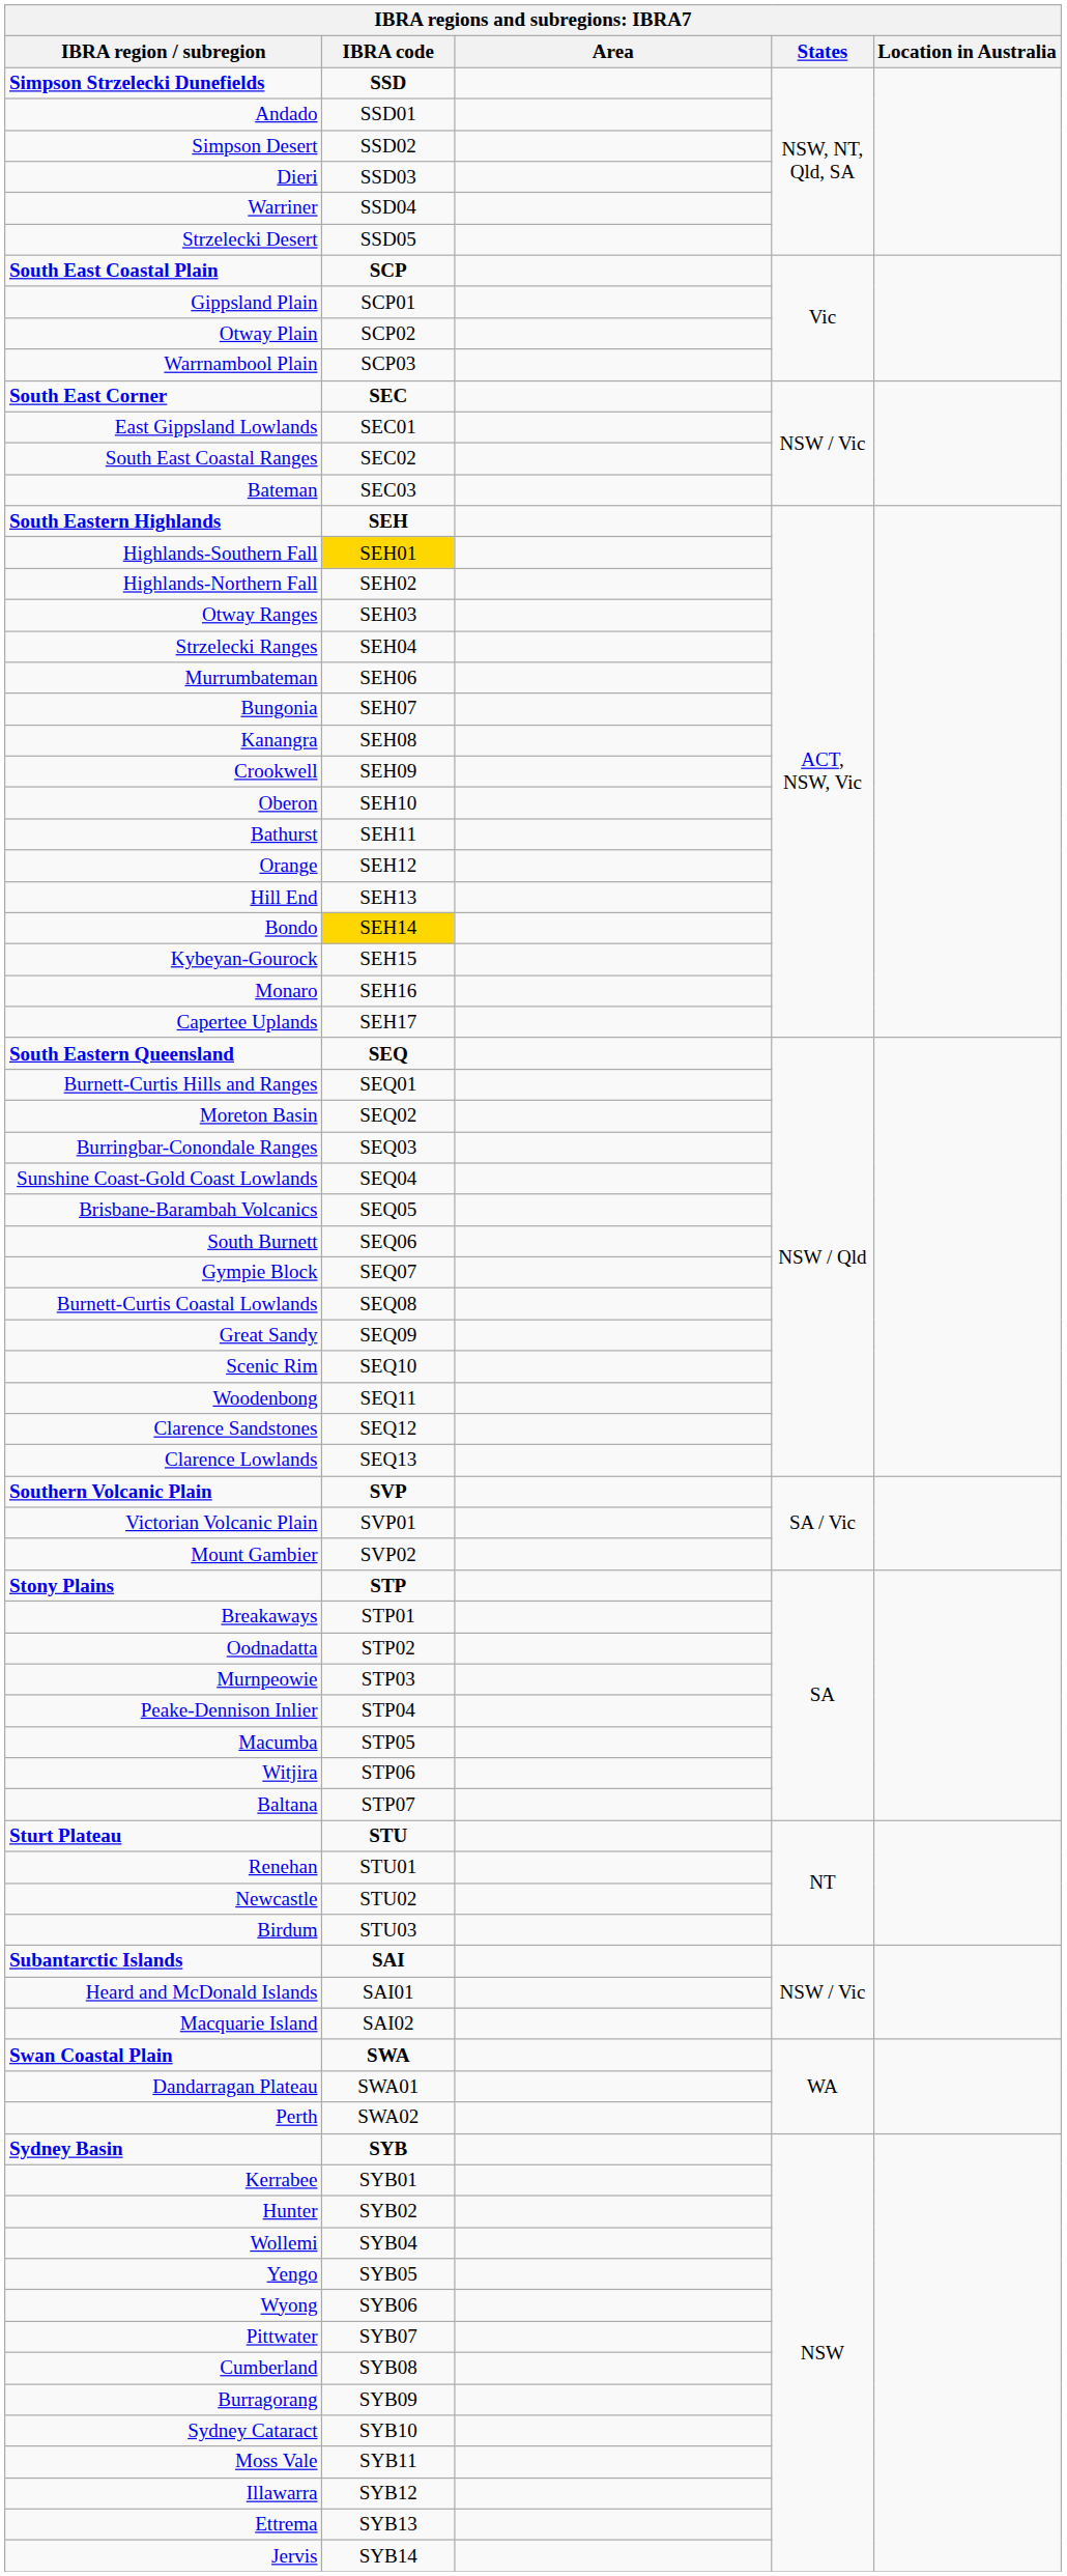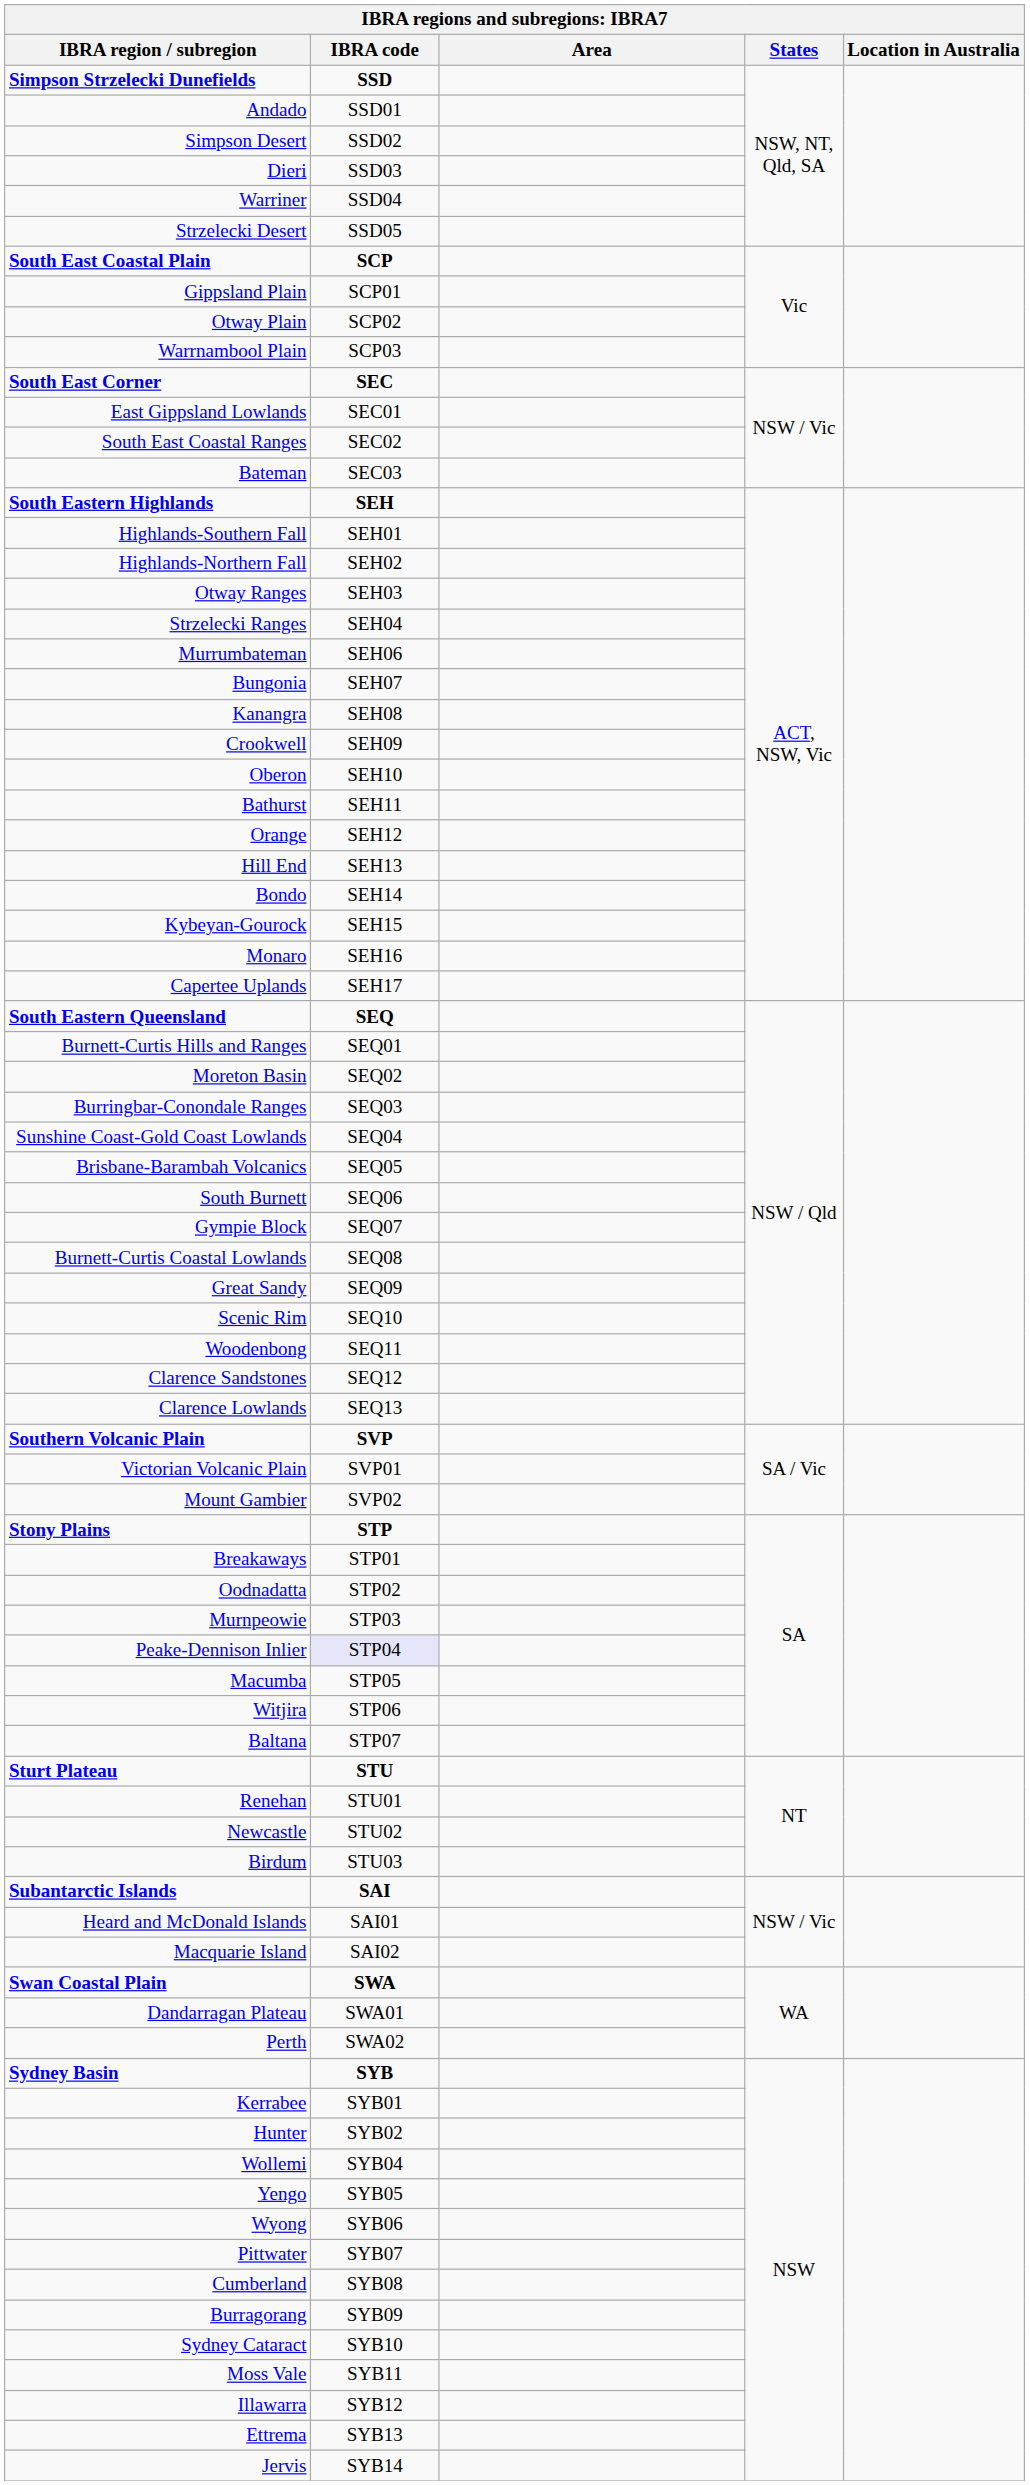Highlands-Southern Fall | IBRA code: gold background -> no background
Bondo | IBRA code: gold background -> no background
Peake-Dennison Inlier | IBRA code: no background -> lavender background
